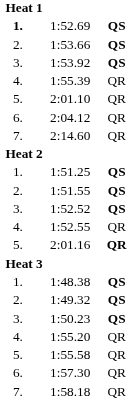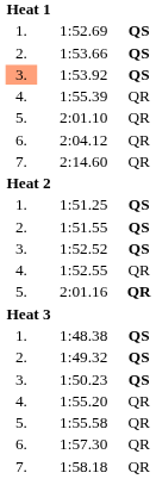1:52.69 | column 1: bold -> normal
1:53.92 | column 1: no background -> lightsalmon background
